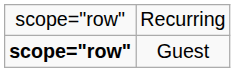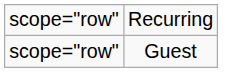row 2 | column 1: bold -> normal
